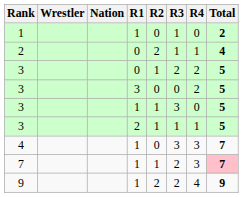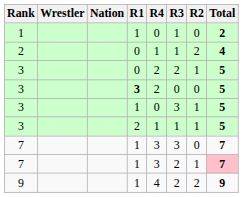columns swapped: R2 <-> R4
row 5 | R1: normal -> bold
row 8 | Rank: 4 -> 7
